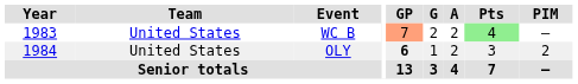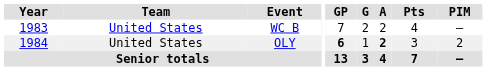WC B | GP: lightsalmon background -> no background
WC B | Pts: lightgreen background -> no background
OLY | A: normal -> bold
